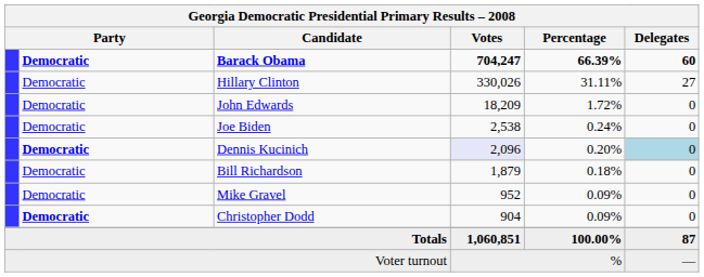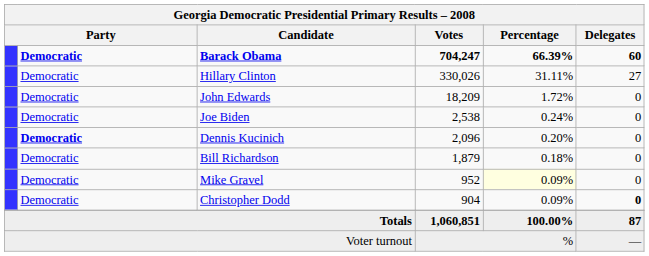Dennis Kucinich | Votes: lavender background -> no background
Dennis Kucinich | Delegates: lightblue background -> no background
Mike Gravel | Percentage: no background -> lightyellow background
Christopher Dodd | column 2: bold -> normal
Christopher Dodd | Delegates: normal -> bold
